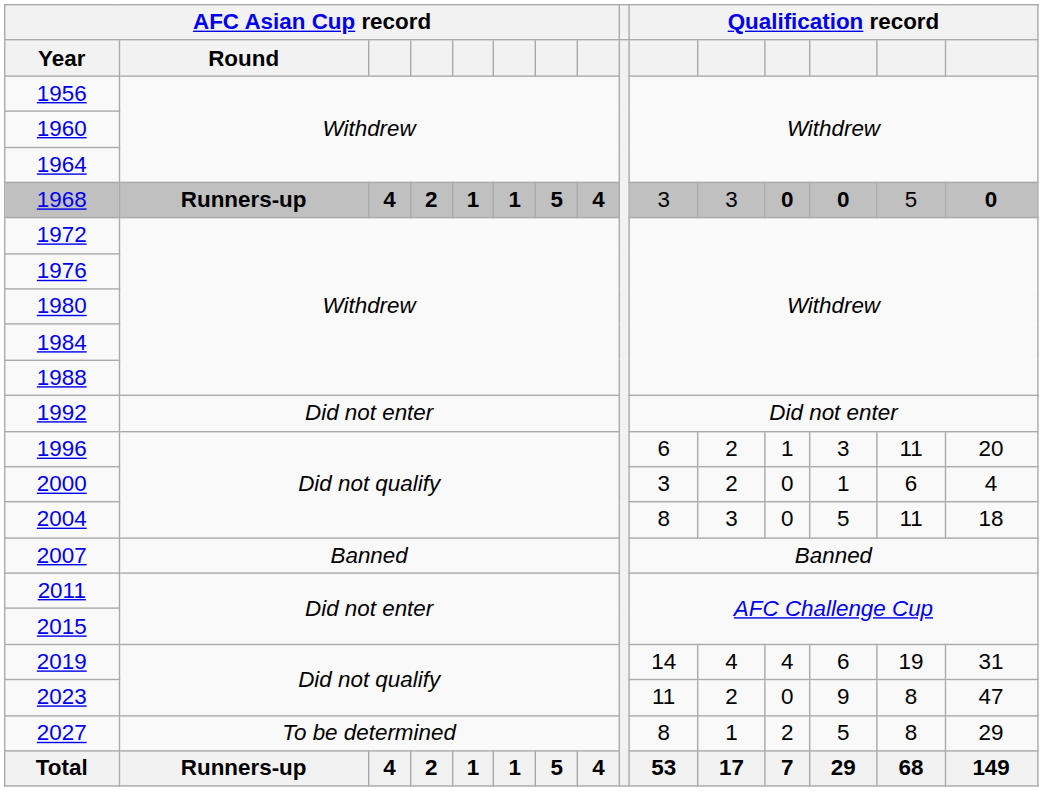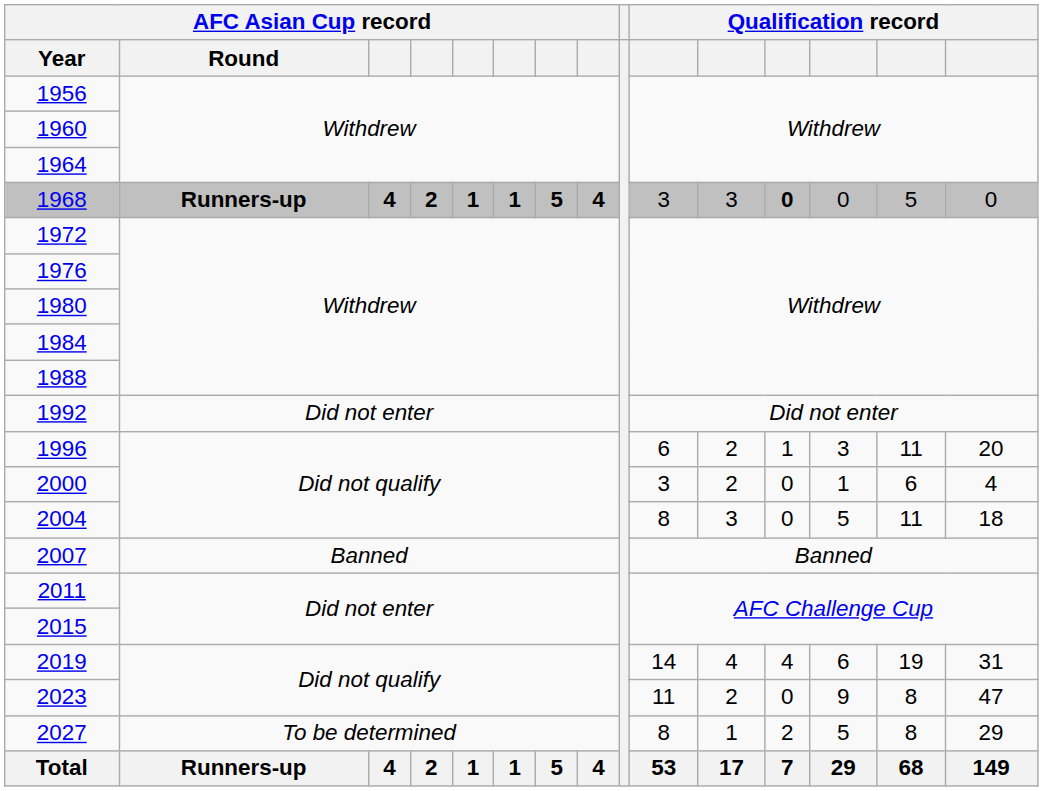1968 | column 13: bold -> normal
1968 | column 15: bold -> normal
